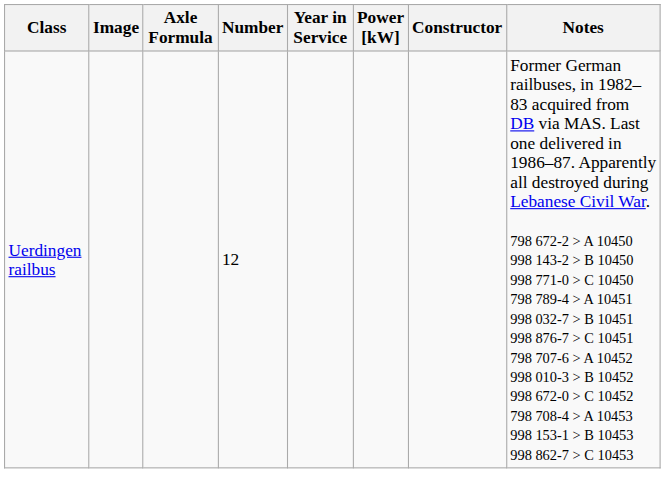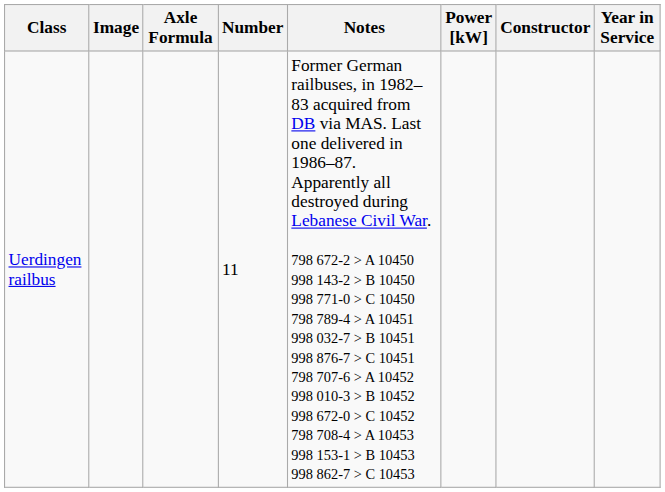columns swapped: Year in Service <-> Notes
Uerdingen railbus | Number: 12 -> 11
